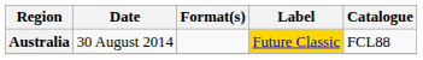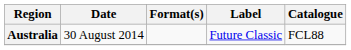Australia | Label: gold background -> no background
